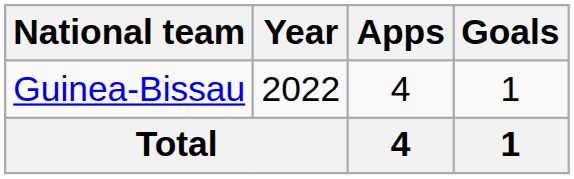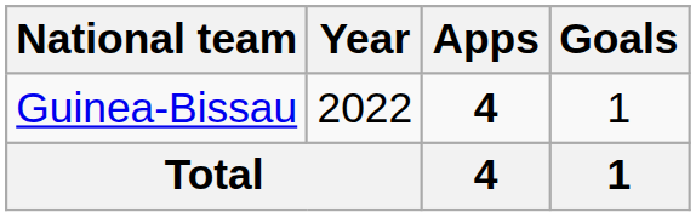Guinea-Bissau | Apps: normal -> bold
